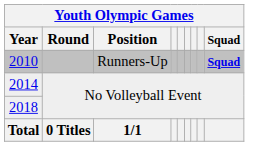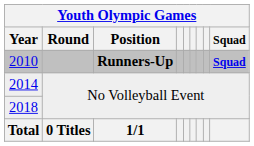2010 | Youth Olympic Games / Position: normal -> bold
